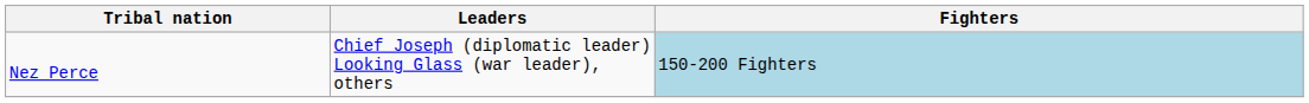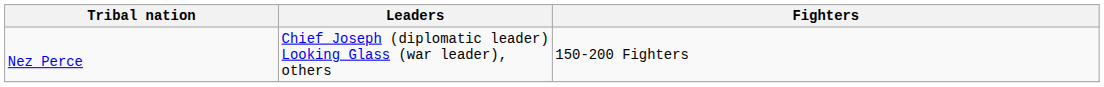Nez Perce | Fighters: lightblue background -> no background
